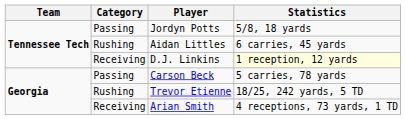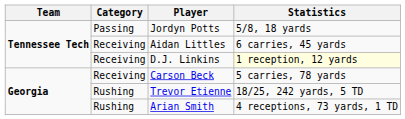Aidan Littles | Category: Rushing -> Receiving
Carson Beck | Category: Passing -> Receiving
Arian Smith | Category: Receiving -> Rushing
